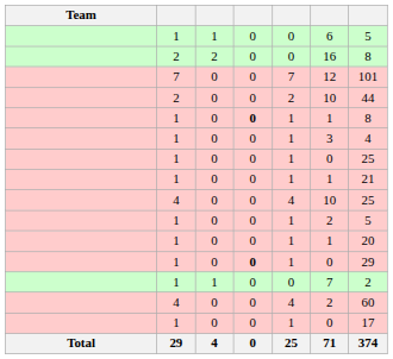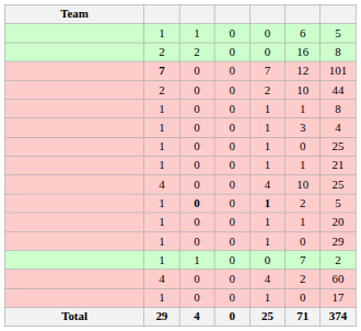row 4 | column 2: normal -> bold
row 6 | column 4: bold -> normal
row 11 | column 3: normal -> bold
row 11 | column 5: normal -> bold
row 13 | column 4: bold -> normal
